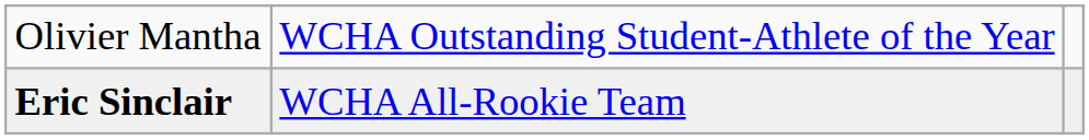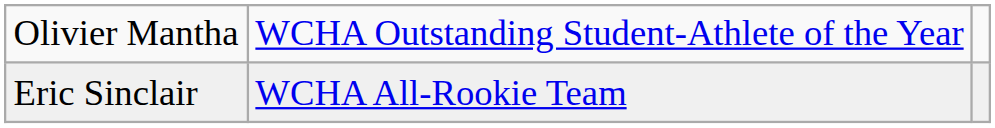row 2 | column 1: bold -> normal
